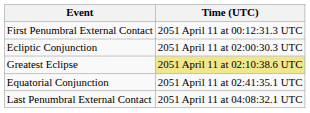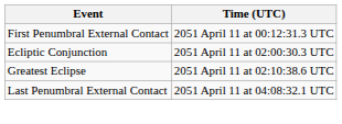Greatest Eclipse | Time (UTC): khaki background -> no background
- row: Equatorial Conjunction | 2051 April 11 at 02:41:35.1 UTC
